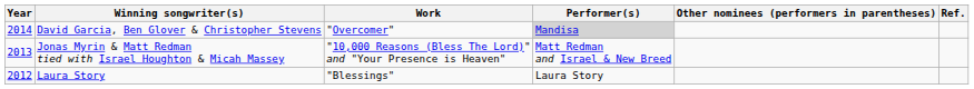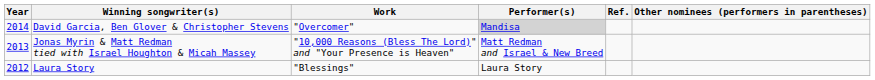columns swapped: Other nominees (performers in parentheses) <-> Ref.
